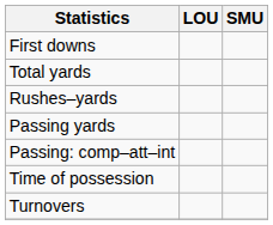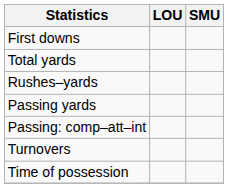rows swapped: Turnovers <-> Time of possession
